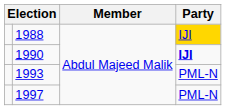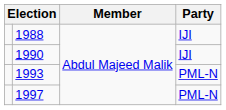1988 | Party: gold background -> no background
1990 | Party: bold -> normal
